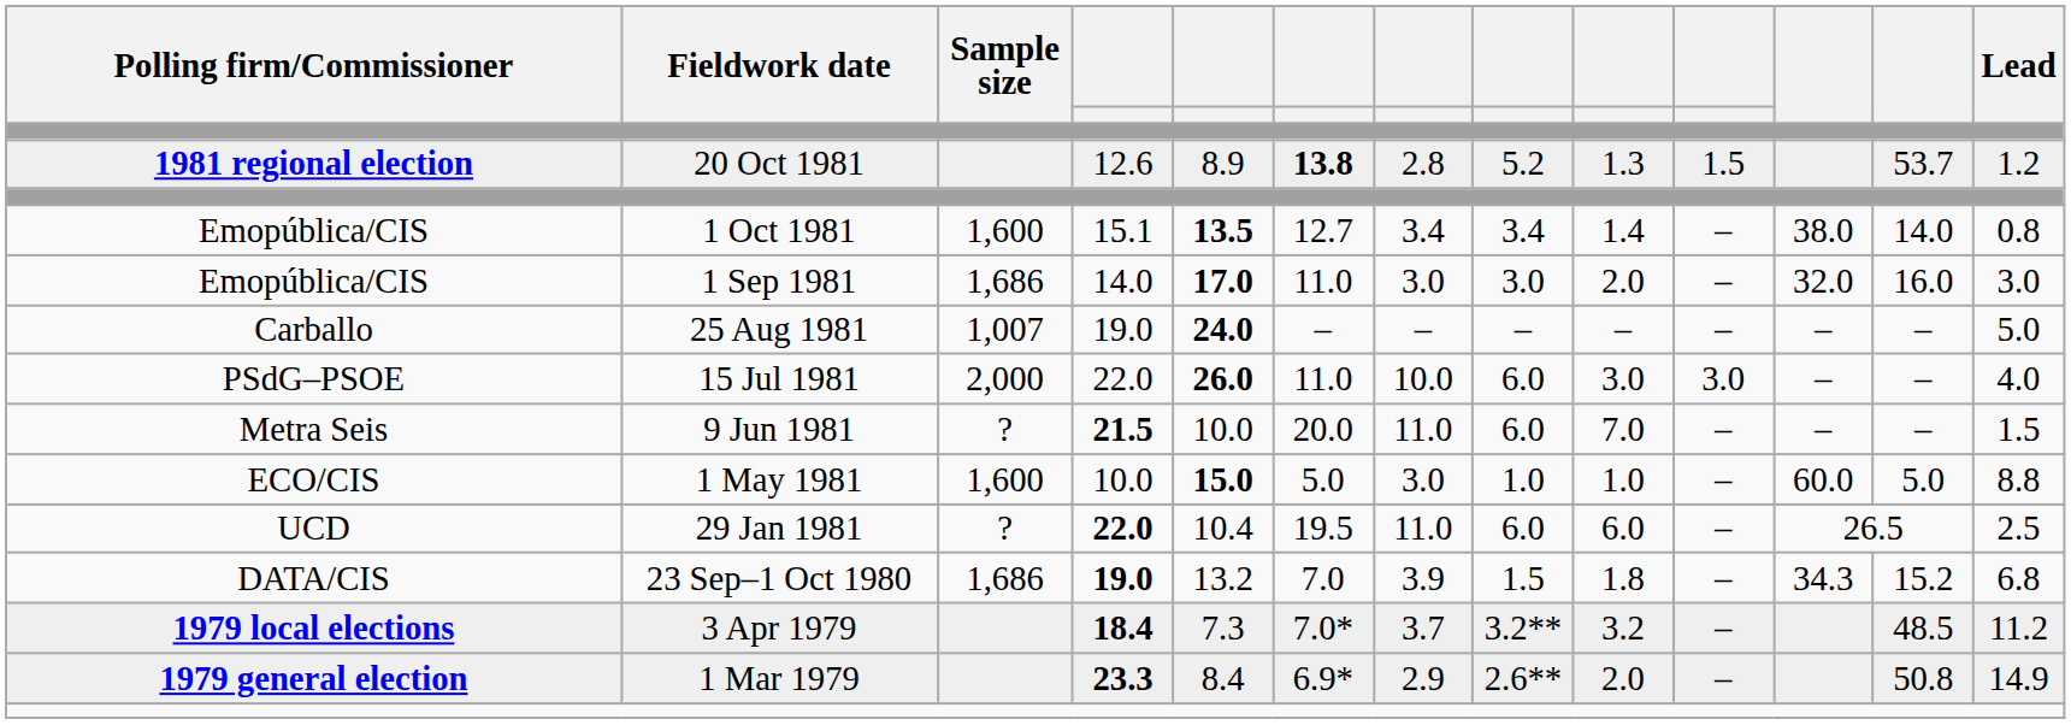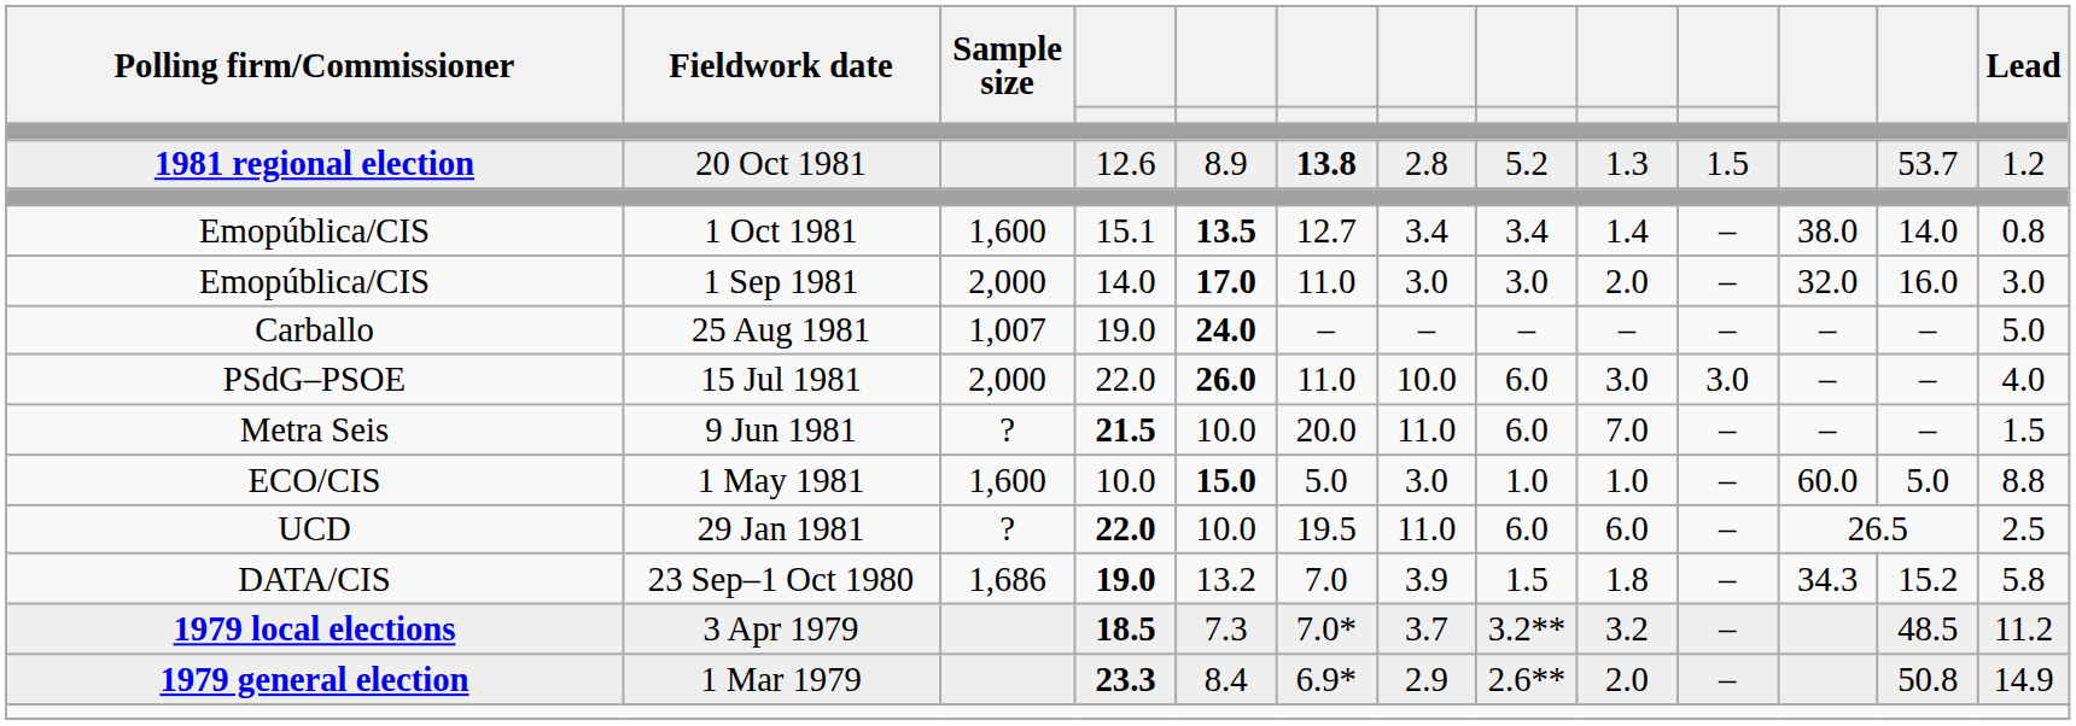1 Sep 1981 | Sample size: 1,686 -> 2,000
29 Jan 1981 | column 5: 10.4 -> 10.0
23 Sep–1 Oct 1980 | Lead: 6.8 -> 5.8
3 Apr 1979 | column 4: 18.4 -> 18.5
